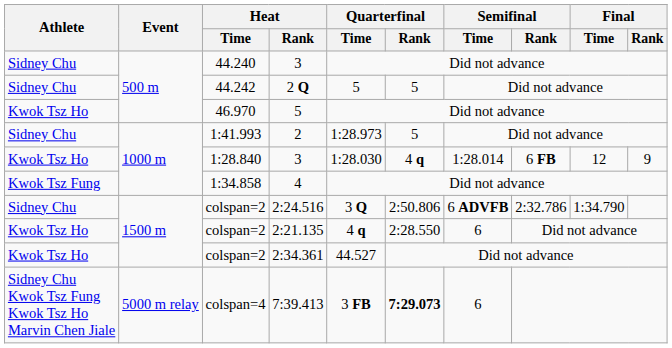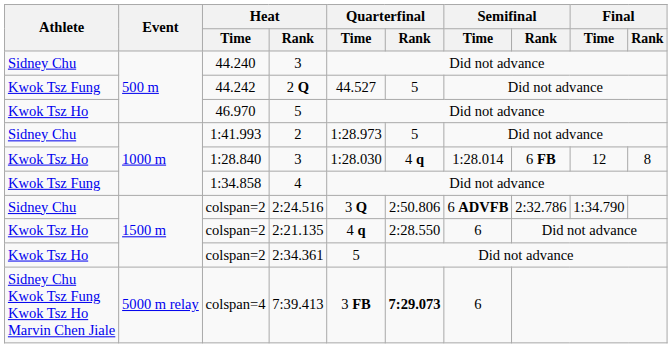2 Q | Athlete: Sidney Chu -> Kwok Tsz Fung
2 Q | Quarterfinal / Time: 5 -> 44.527
1:28.840 / 3 | Final / Rank: 9 -> 8
2:34.361 | Quarterfinal / Time: 44.527 -> 5
